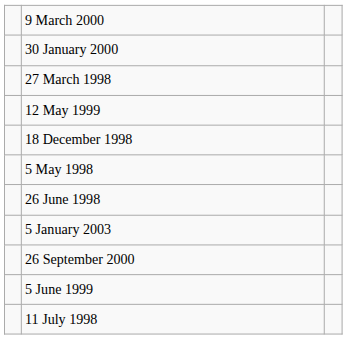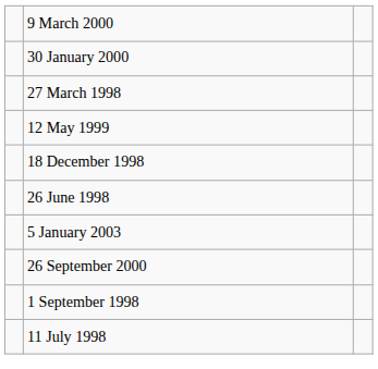- row: 5 May 1998
- row: 5 June 1999
+ row: 1 September 1998
